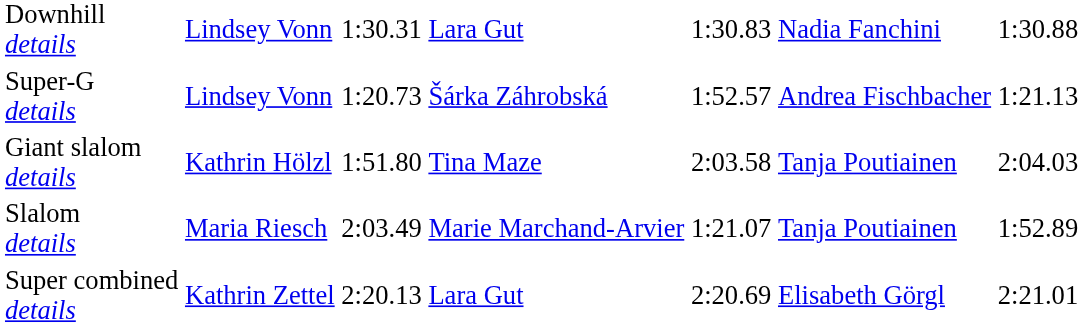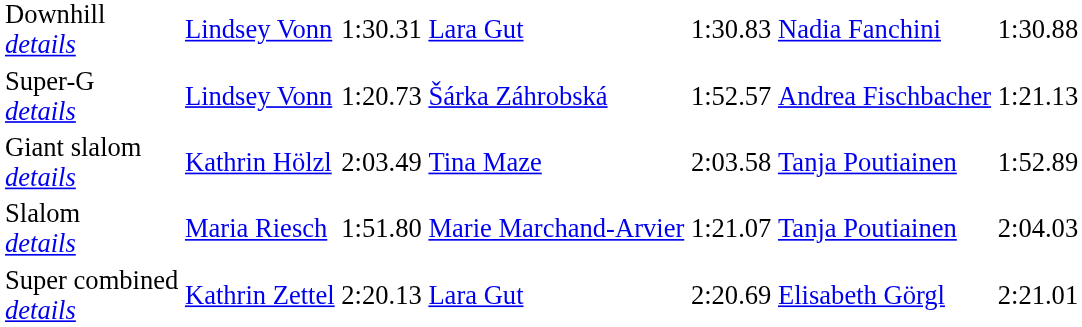Giant slalom details | column 3: 1:51.80 -> 2:03.49
Giant slalom details | column 7: 2:04.03 -> 1:52.89
Slalom details | column 3: 2:03.49 -> 1:51.80
Slalom details | column 7: 1:52.89 -> 2:04.03
